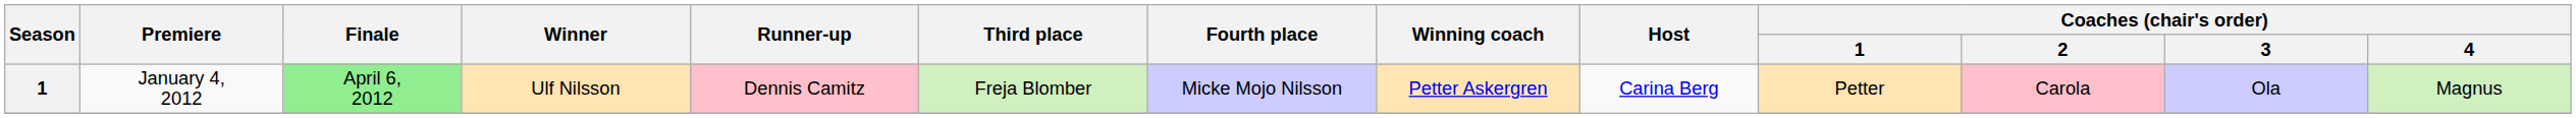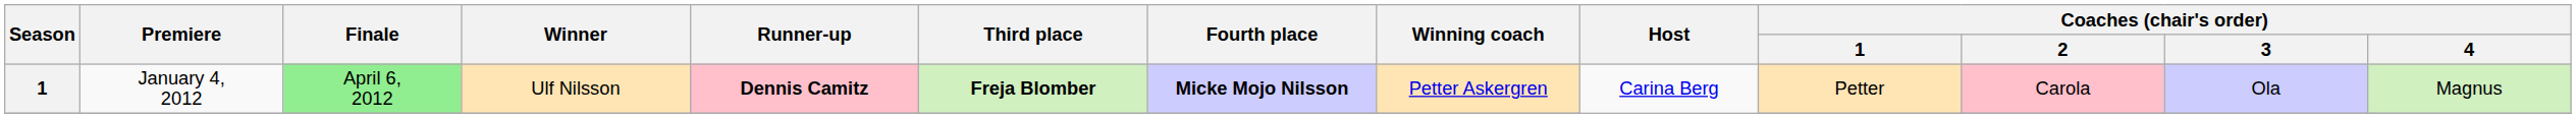January 4, 2012 | Runner-up: normal -> bold
January 4, 2012 | Third place: normal -> bold
January 4, 2012 | Fourth place: normal -> bold
